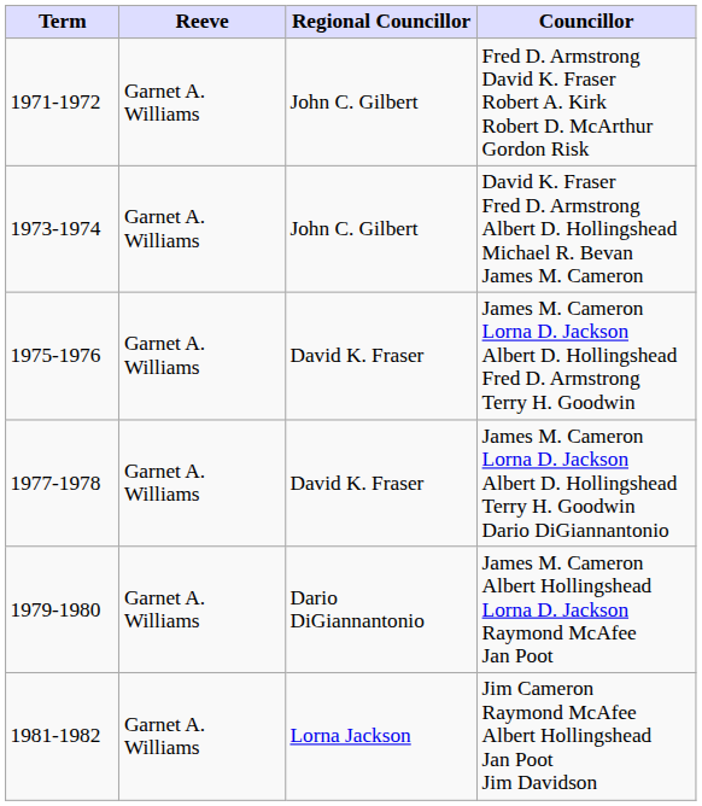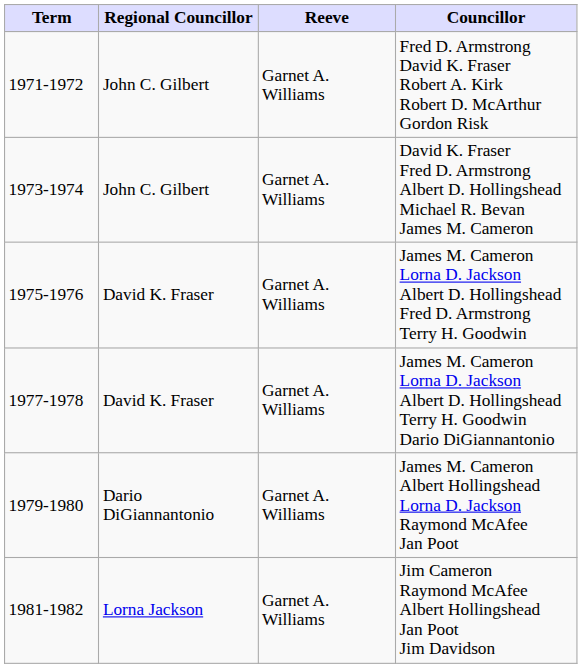columns swapped: Reeve <-> Regional Councillor
